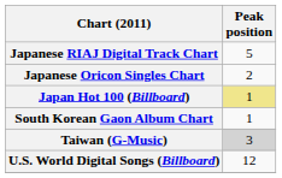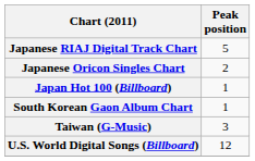Japan Hot 100 (Billboard) | Peak position: khaki background -> no background
Taiwan (G-Music) | Peak position: lightgrey background -> no background
